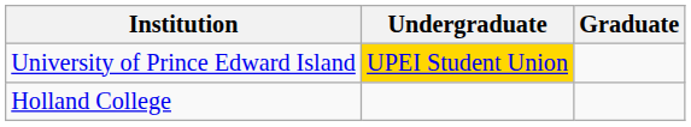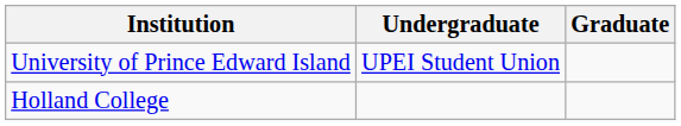University of Prince Edward Island | Undergraduate: gold background -> no background
